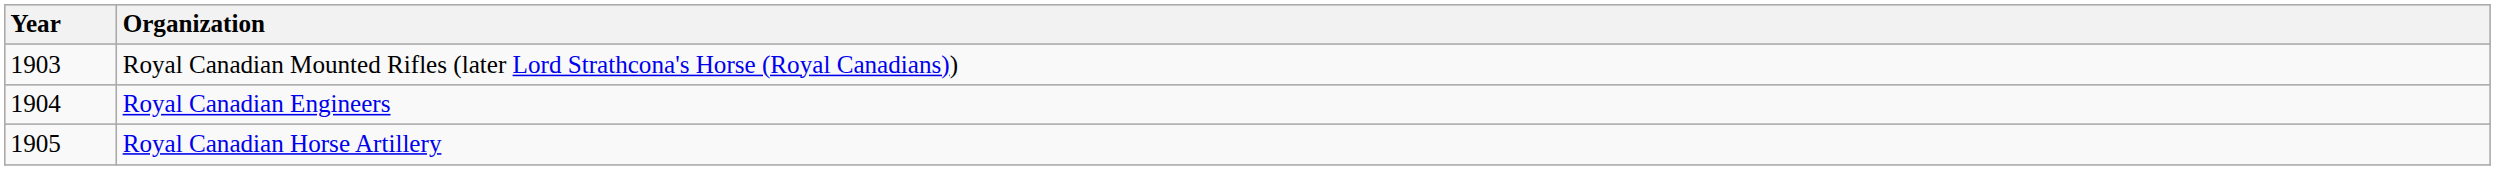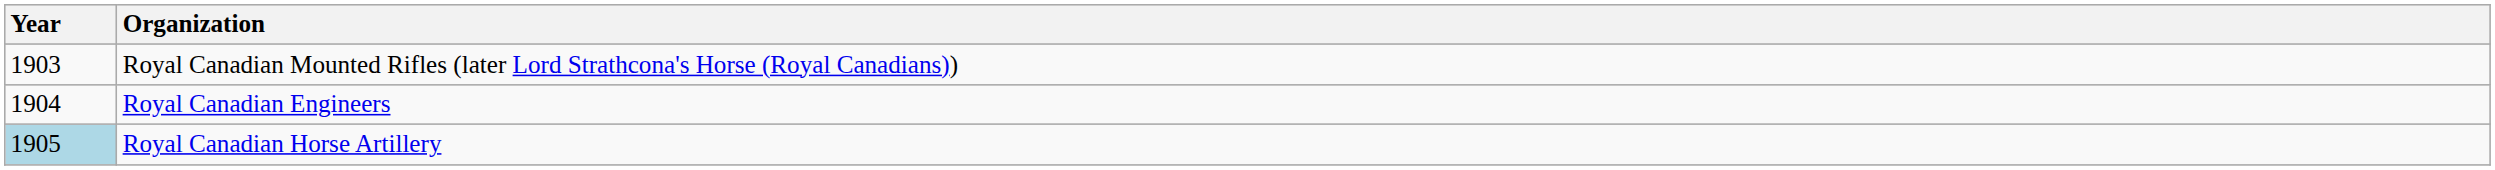Royal Canadian Horse Artillery | Year: no background -> lightblue background
